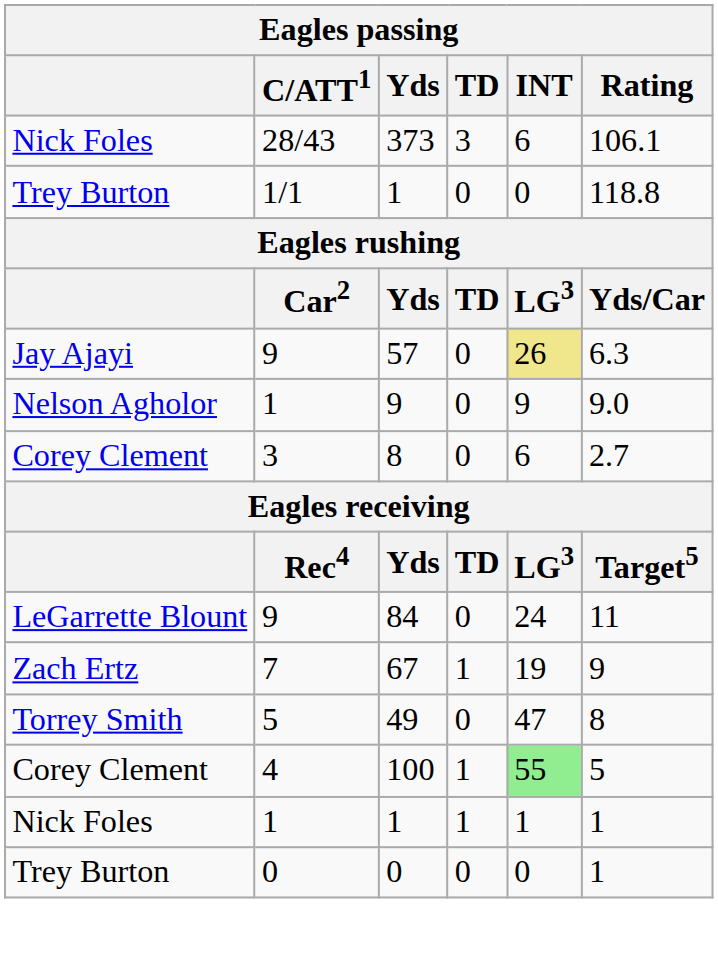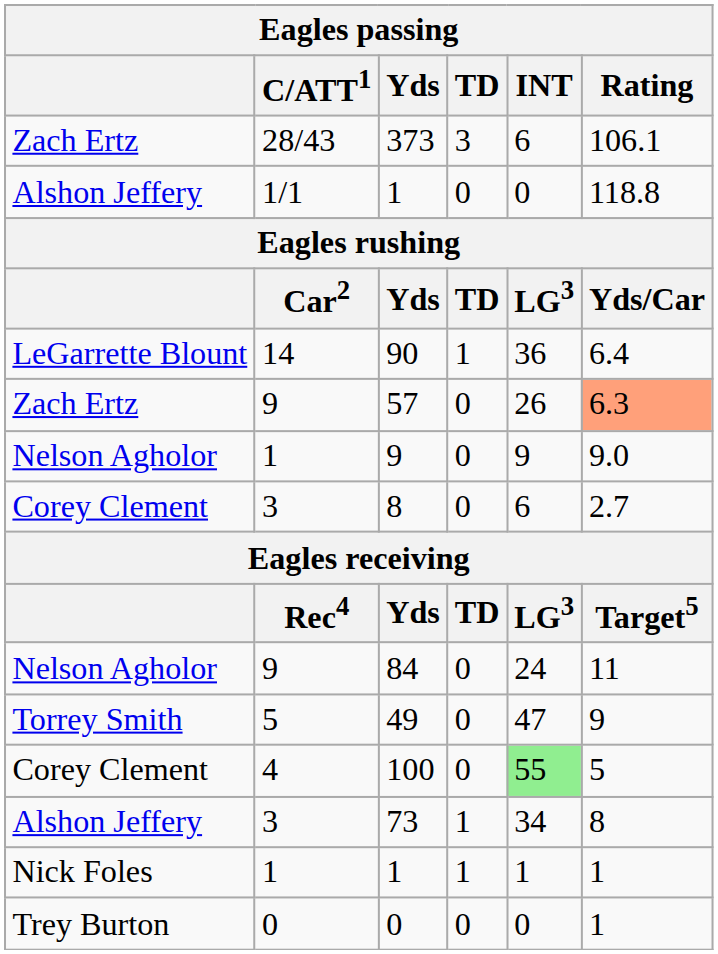373 | column 1: Nick Foles -> Zach Ertz
1/1 / 1 | column 1: Trey Burton -> Alshon Jeffery
+ row: LeGarrette Blount | 14 | 90 | 1 | 36 | 6.4
57 | column 1: Jay Ajayi -> Zach Ertz
57 | INT: khaki background -> no background
57 | Rating: no background -> lightsalmon background
84 | column 1: LeGarrette Blount -> Nelson Agholor
- row: Zach Ertz | 7 | 67 | 1 | 19 | 9
49 | Rating: 8 -> 9
100 | TD: 1 -> 0
+ row: Alshon Jeffery | 3 | 73 | 1 | 34 | 8
